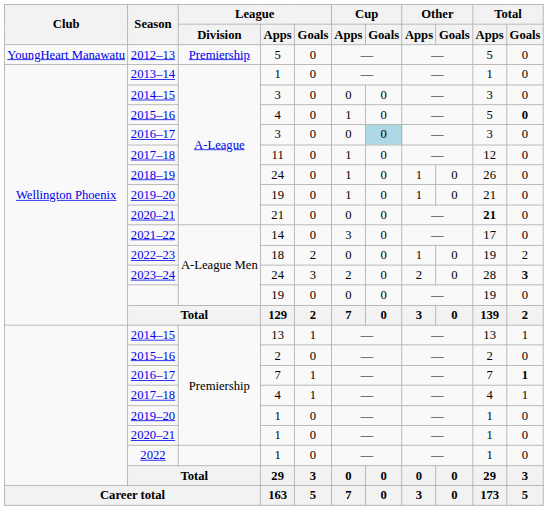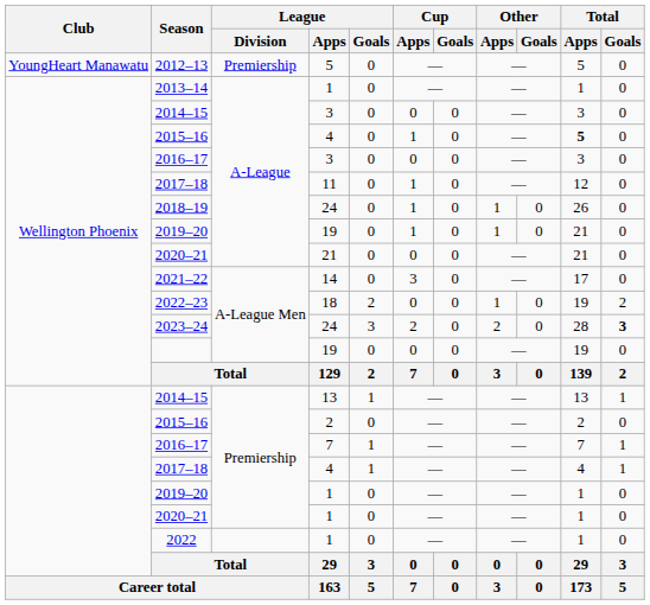2015–16 / 4 | Total / Apps: normal -> bold
2015–16 / 4 | Total / Goals: bold -> normal
2016–17 / 3 | Cup / Goals: lightblue background -> no background
2020–21 / 21 | Total / Apps: bold -> normal
2016–17 / 7 | Total / Goals: bold -> normal
